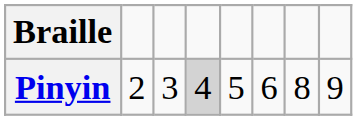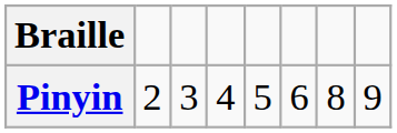Pinyin | column 4: lightgrey background -> no background
